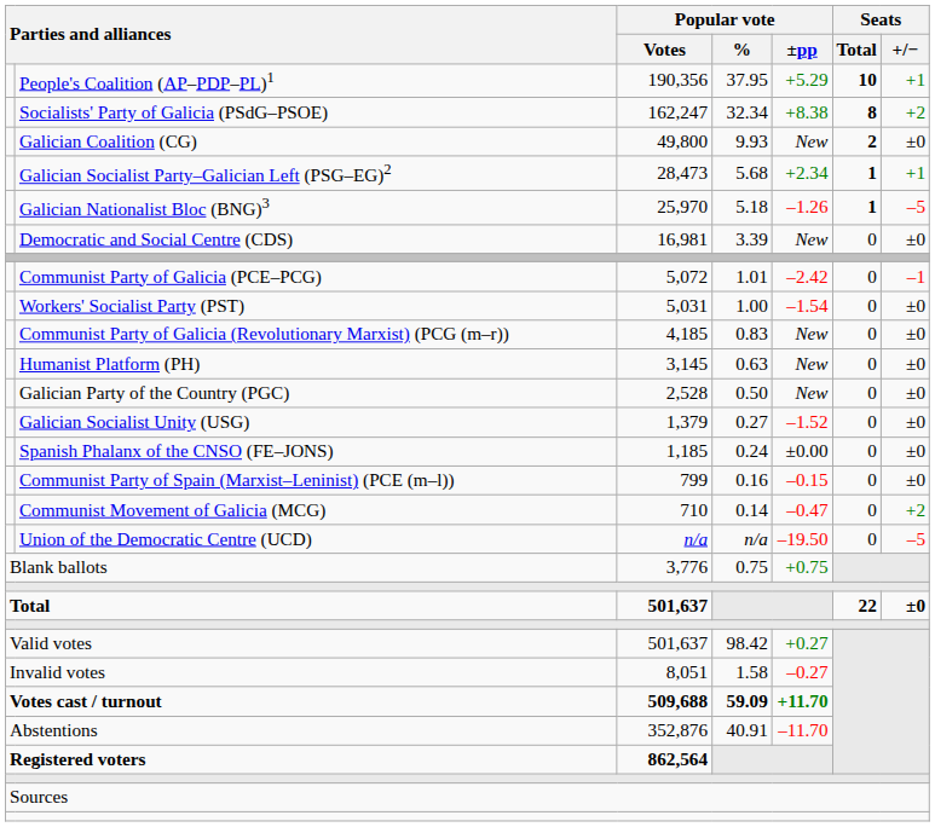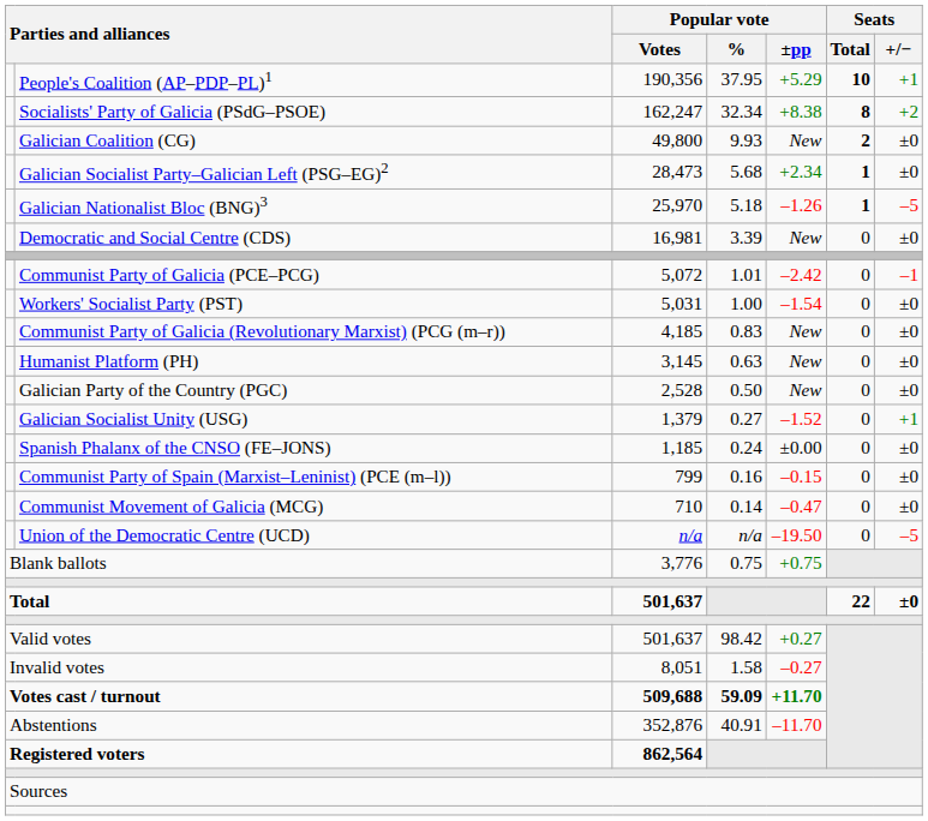Galician Socialist Party–Galician Left (PSG–EG)2 | Seats / +/−: +1 -> ±0
Galician Socialist Unity (USG) | Seats / +/−: ±0 -> +1
Communist Movement of Galicia (MCG) | Seats / +/−: +2 -> ±0
